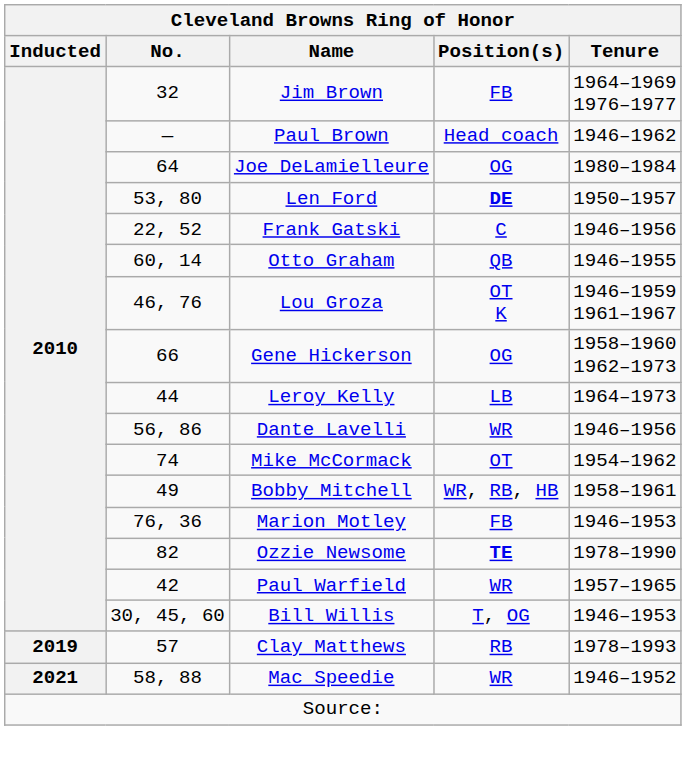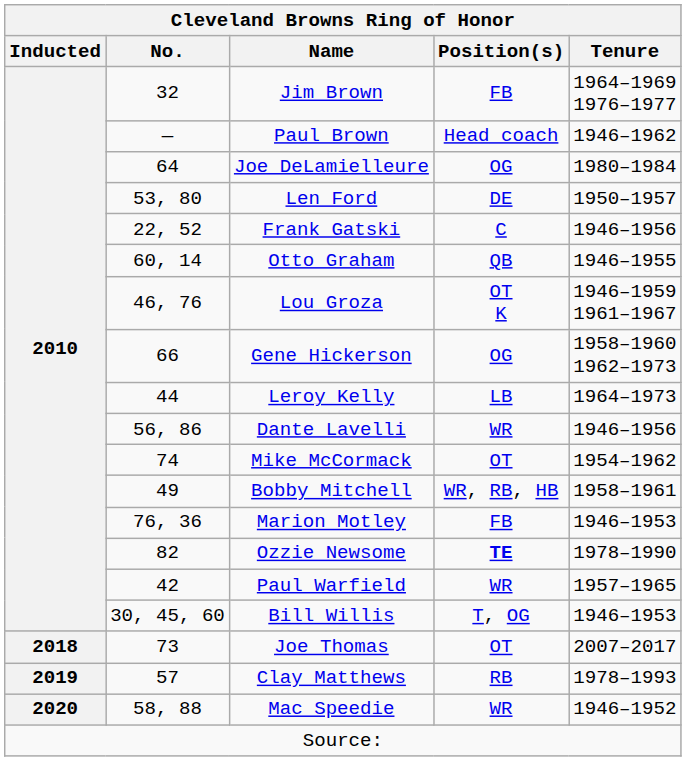Len Ford | Position(s): bold -> normal
+ row: 2018 | 73 | Joe Thomas | OT | 2007–2017
Mac Speedie | Inducted: 2021 -> 2020
